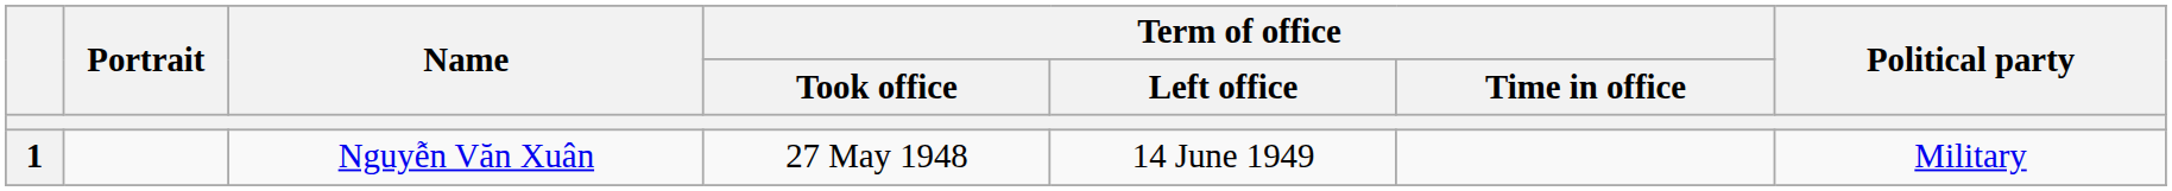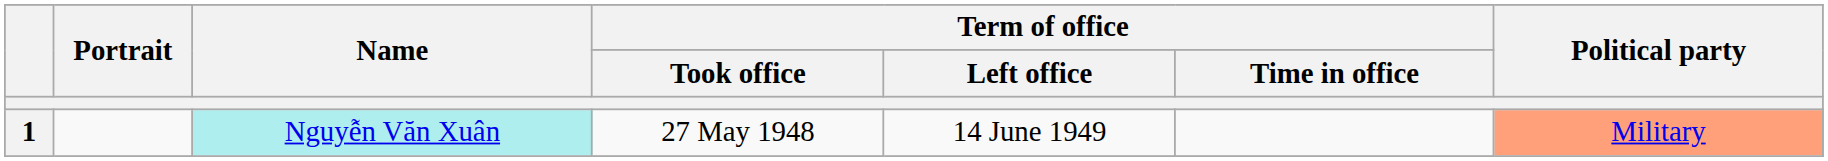1 | Name: no background -> paleturquoise background
1 | Political party: no background -> lightsalmon background
